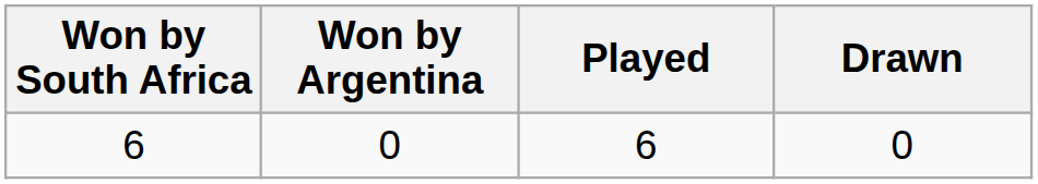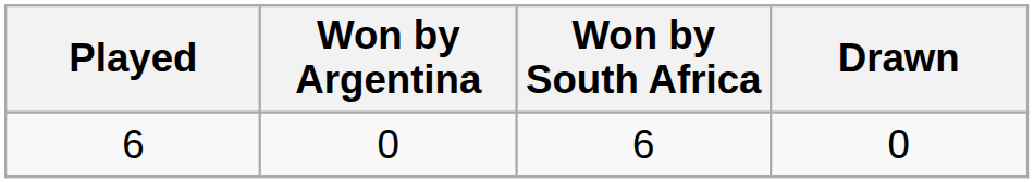columns swapped: Played <-> Won by South Africa
